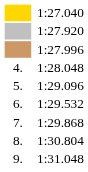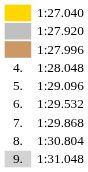1:31.048 | column 1: no background -> lightgrey background
